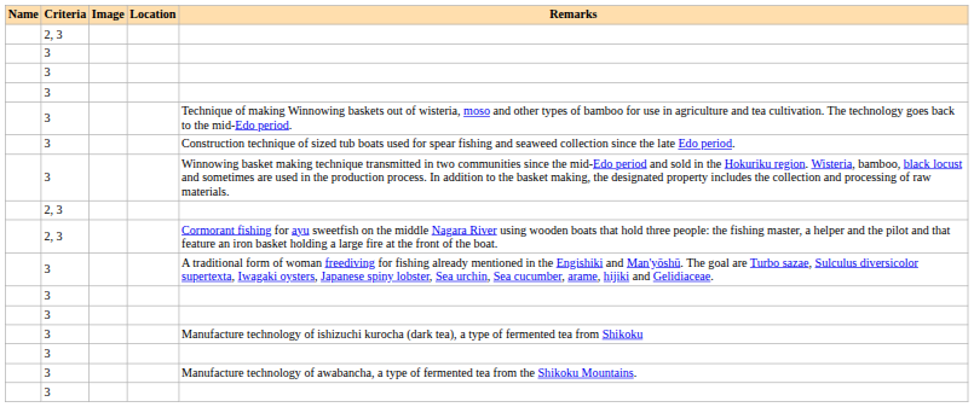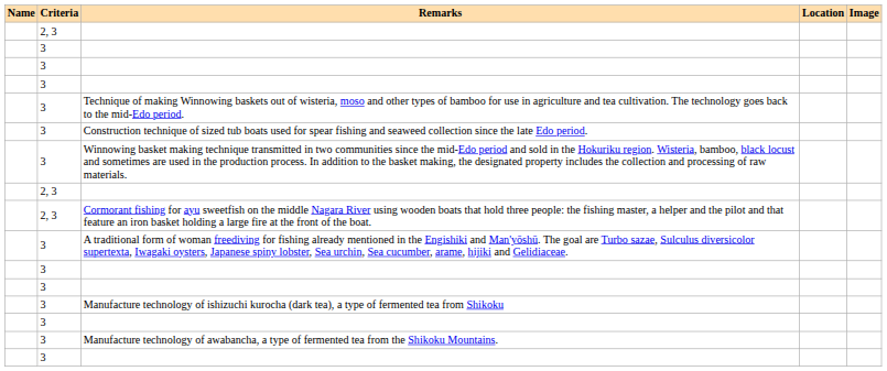columns swapped: Remarks <-> Image
